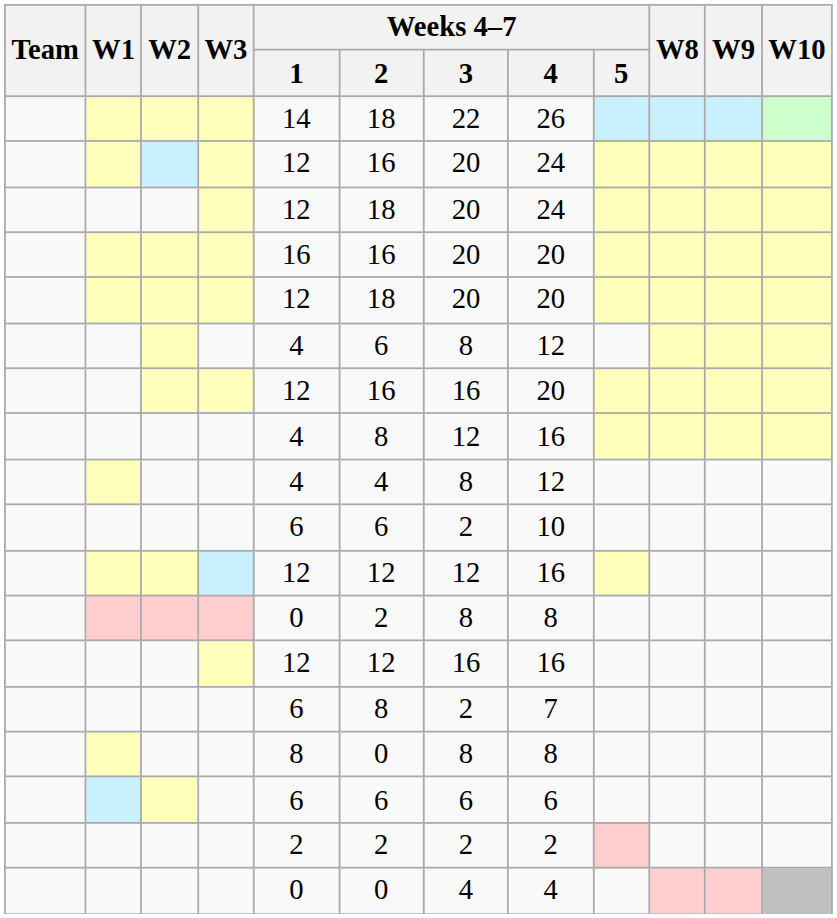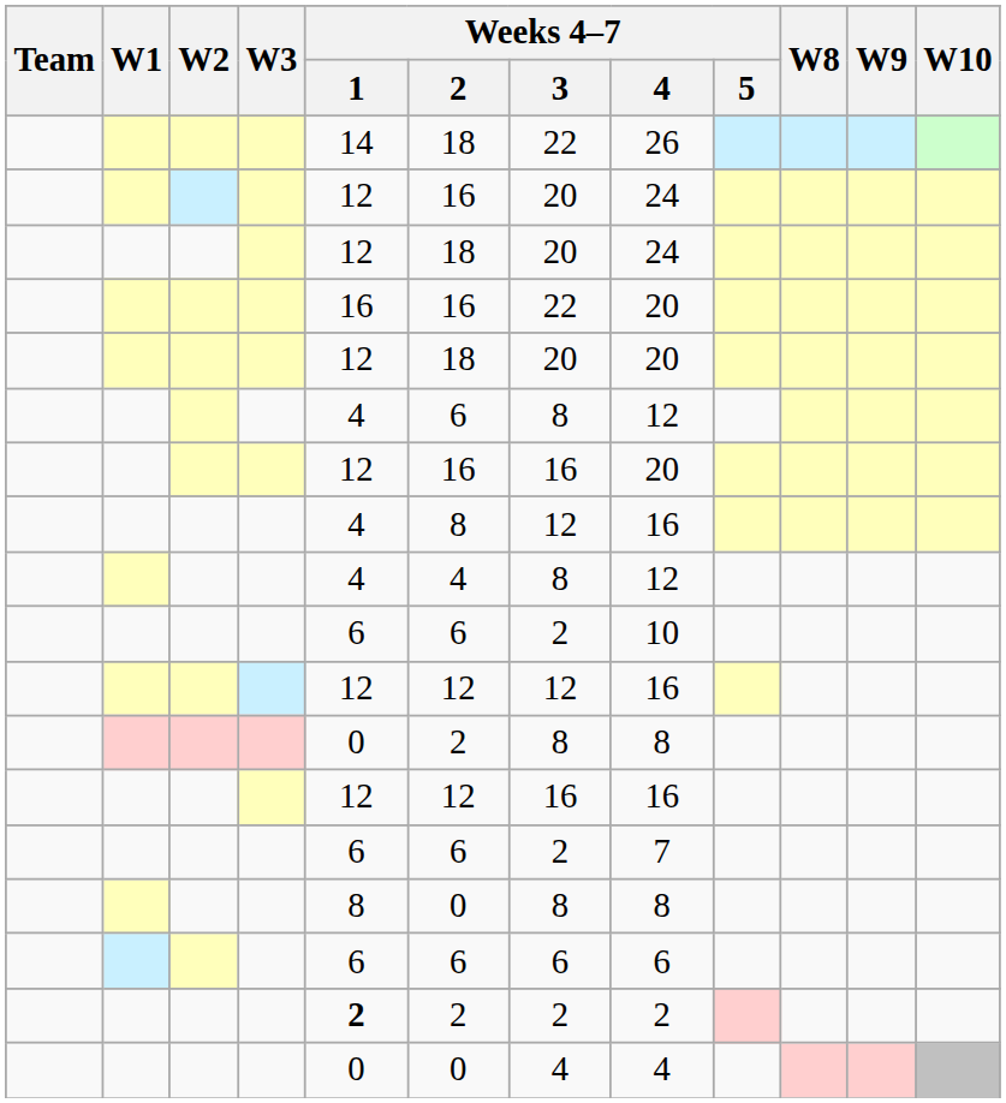row 6 | Weeks 4–7 / 3: 20 -> 22
row 16 | Weeks 4–7 / 2: 8 -> 6
row 19 | Weeks 4–7 / 1: normal -> bold
